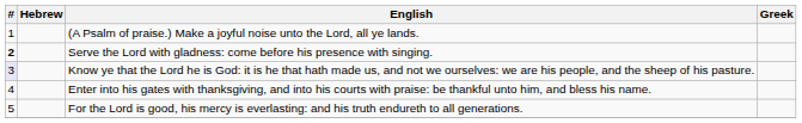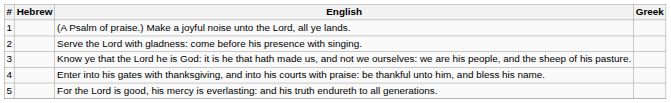row 3 | #: bold -> normal
row 4 | #: lavender background -> no background
